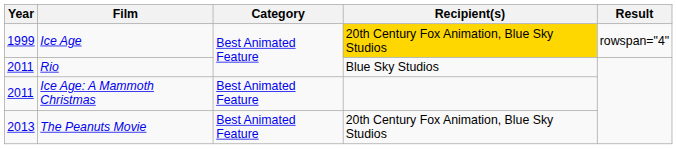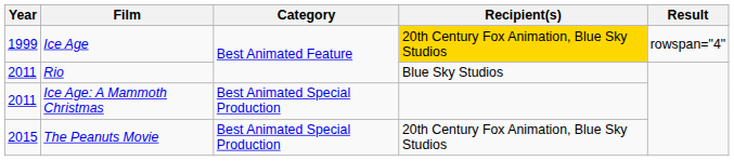Ice Age: A Mammoth Christmas | Category: Best Animated Feature -> Best Animated Special Production
The Peanuts Movie | Year: 2013 -> 2015
The Peanuts Movie | Category: Best Animated Feature -> Best Animated Special Production
